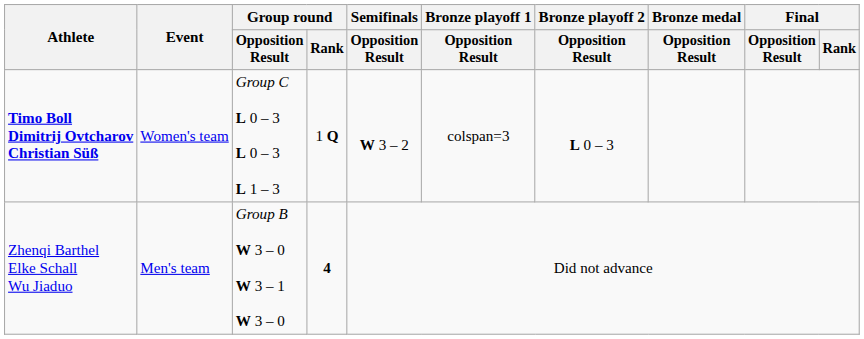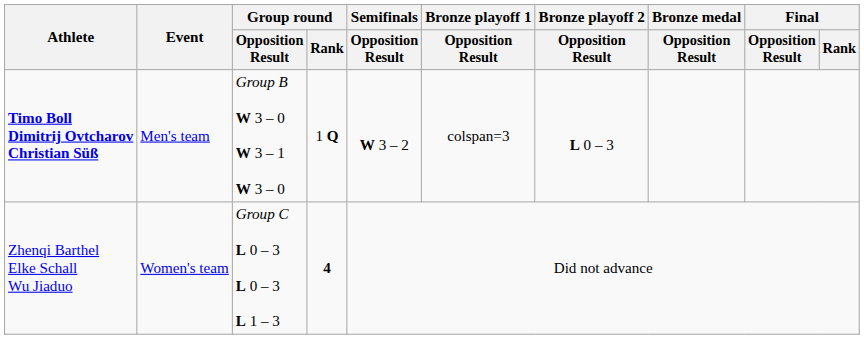Timo Boll Dimitrij Ovtcharov Christian Süß | Event: Women's team -> Men's team
Timo Boll Dimitrij Ovtcharov Christian Süß | Group round / Opposition Result: Group C L 0 – 3 L 0 – 3 L 1 – 3 -> Group B W 3 – 0 W 3 – 1 W 3 – 0
Zhenqi Barthel Elke Schall Wu Jiaduo | Event: Men's team -> Women's team
Zhenqi Barthel Elke Schall Wu Jiaduo | Group round / Opposition Result: Group B W 3 – 0 W 3 – 1 W 3 – 0 -> Group C L 0 – 3 L 0 – 3 L 1 – 3
